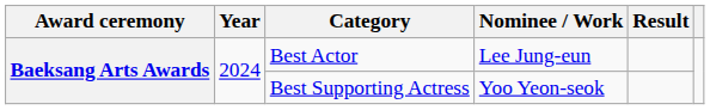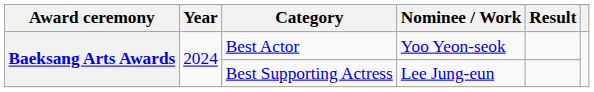Best Actor | Nominee / Work: Lee Jung-eun -> Yoo Yeon-seok
Best Supporting Actress | Nominee / Work: Yoo Yeon-seok -> Lee Jung-eun
